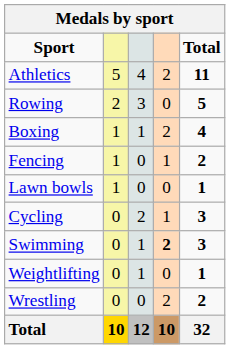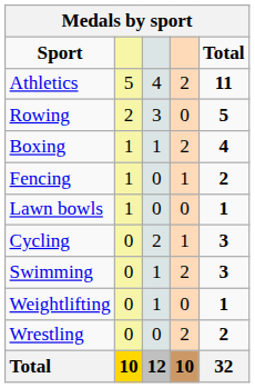Swimming | column 4: bold -> normal
